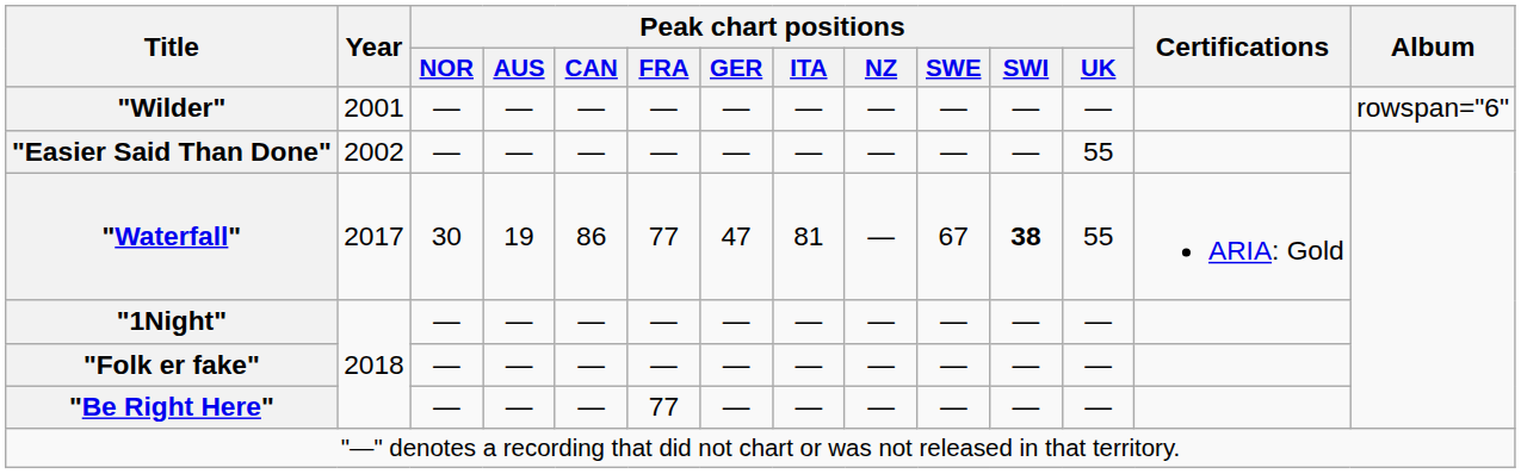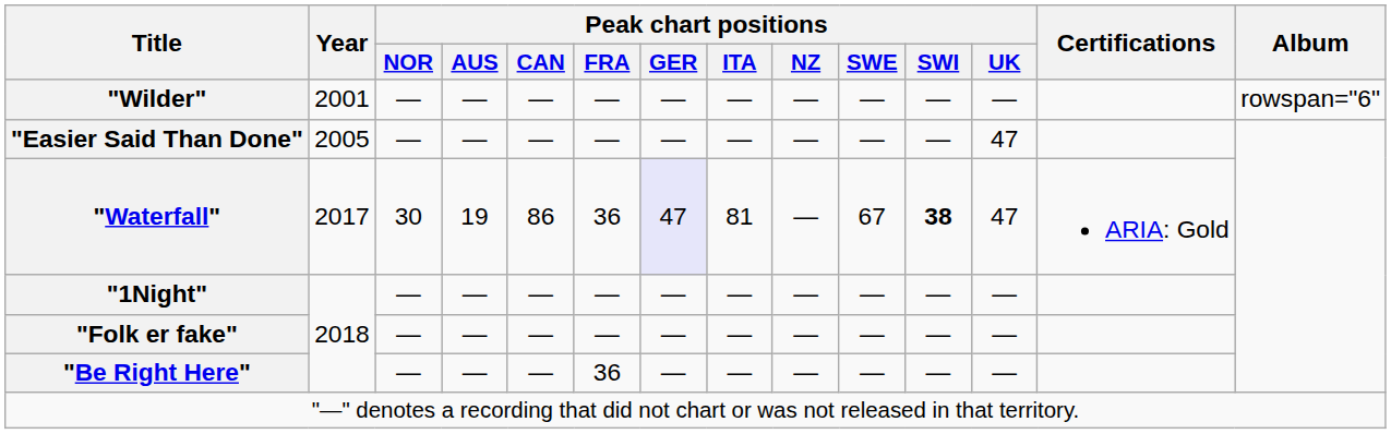"Easier Said Than Done" | Year: 2002 -> 2005
"Easier Said Than Done" | Peak chart positions / UK: 55 -> 47
"Waterfall" | Peak chart positions / FRA: 77 -> 36
"Waterfall" | Peak chart positions / GER: no background -> lavender background
"Waterfall" | Peak chart positions / UK: 55 -> 47
"Be Right Here" | Peak chart positions / FRA: 77 -> 36
